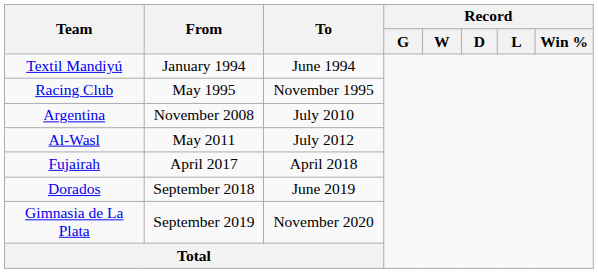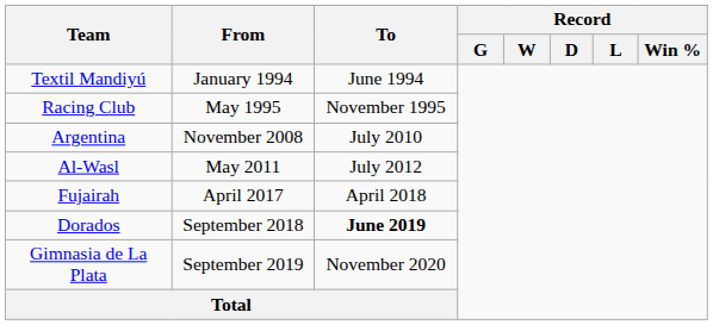Dorados | To: normal -> bold
